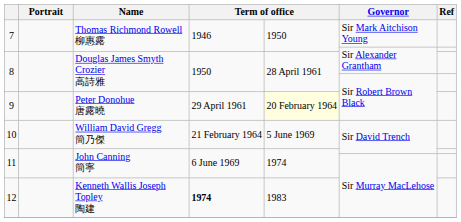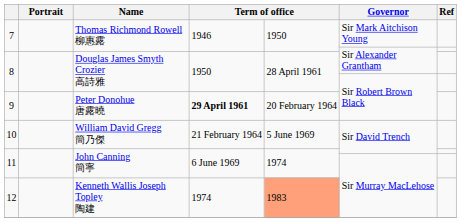9 | column 4: normal -> bold
9 | column 5: lightyellow background -> no background
12 | column 4: bold -> normal
12 | column 5: no background -> lightsalmon background
